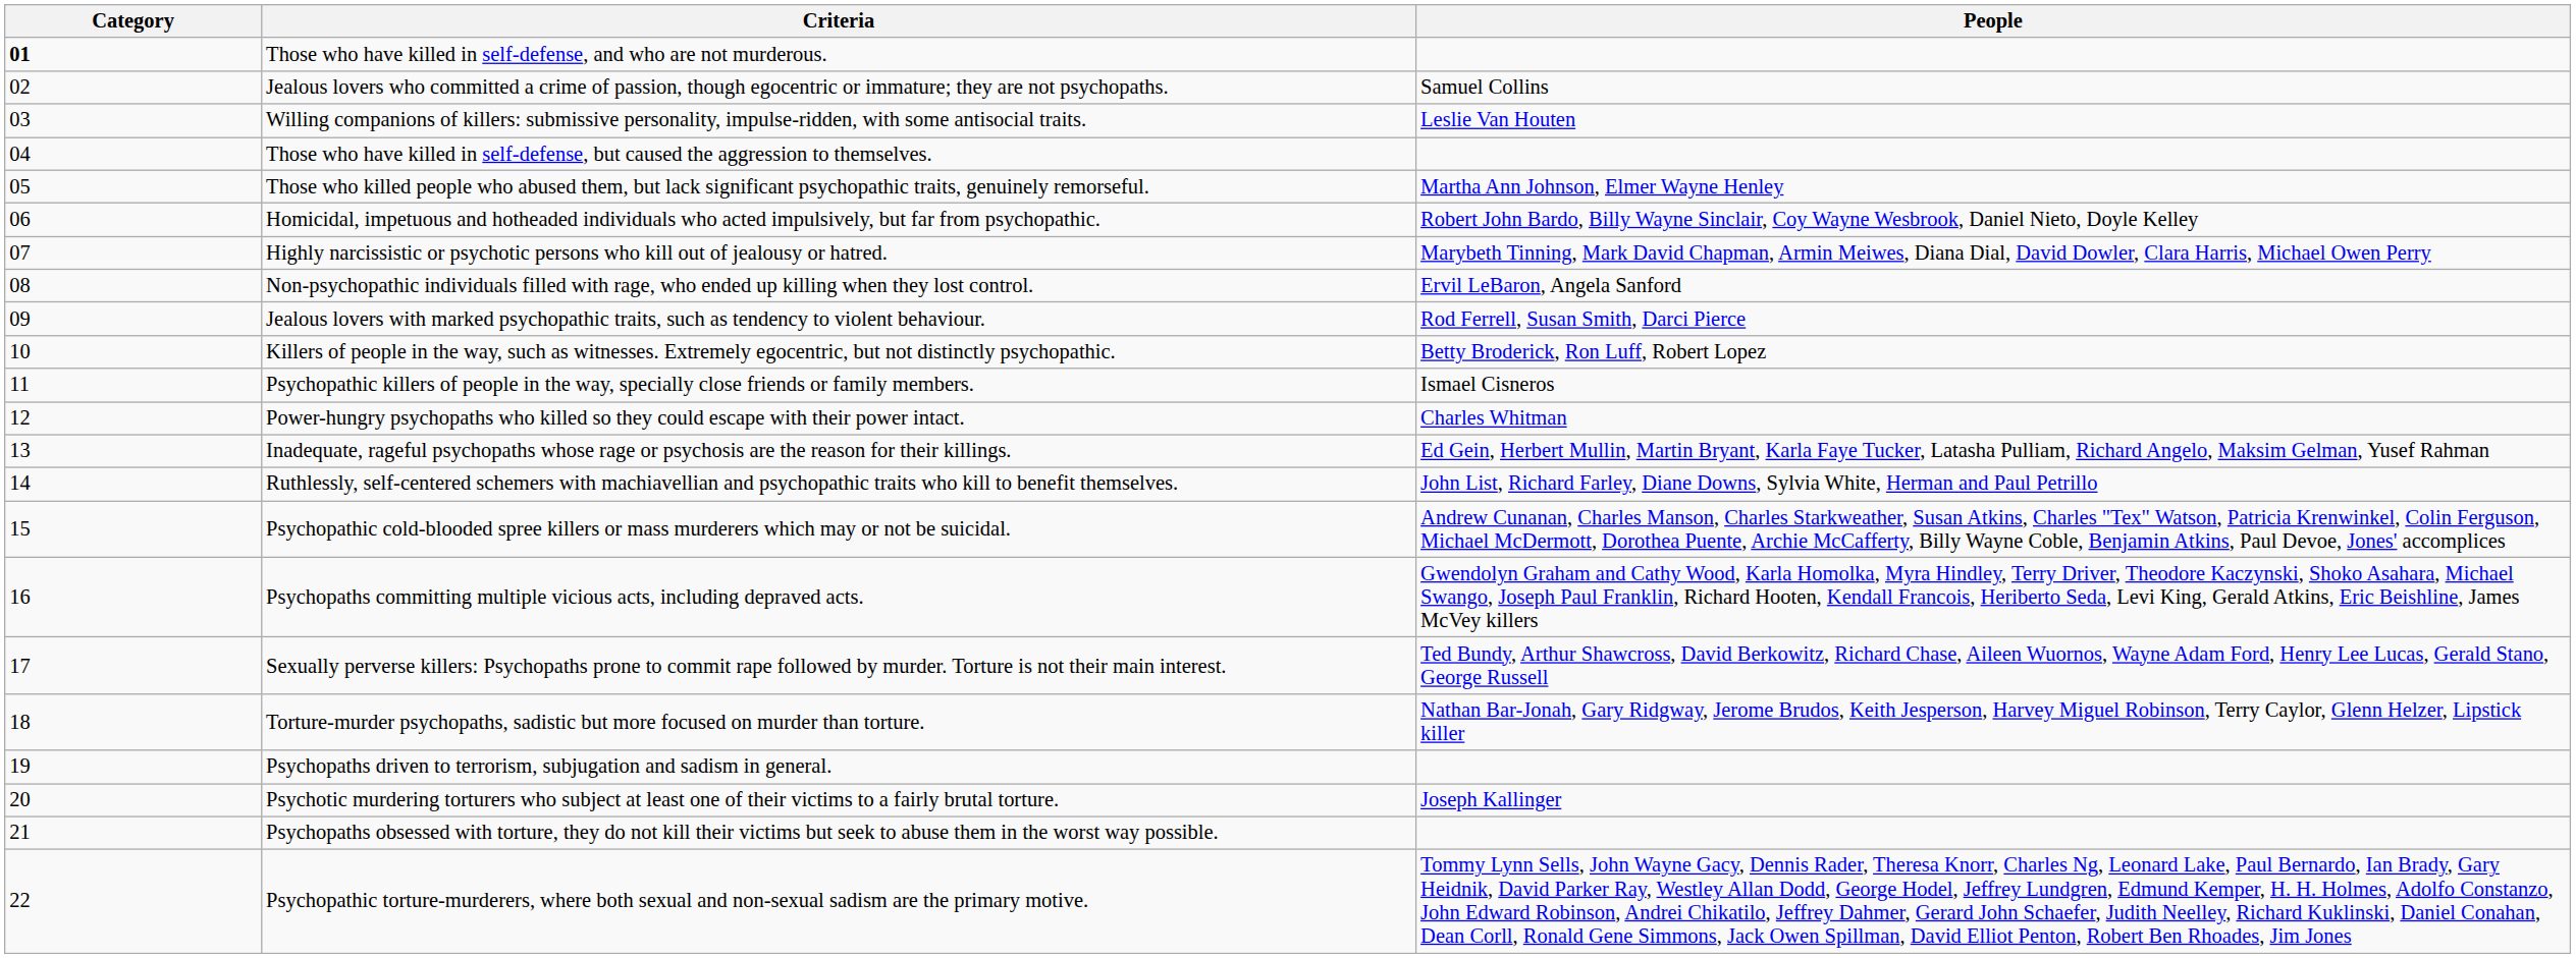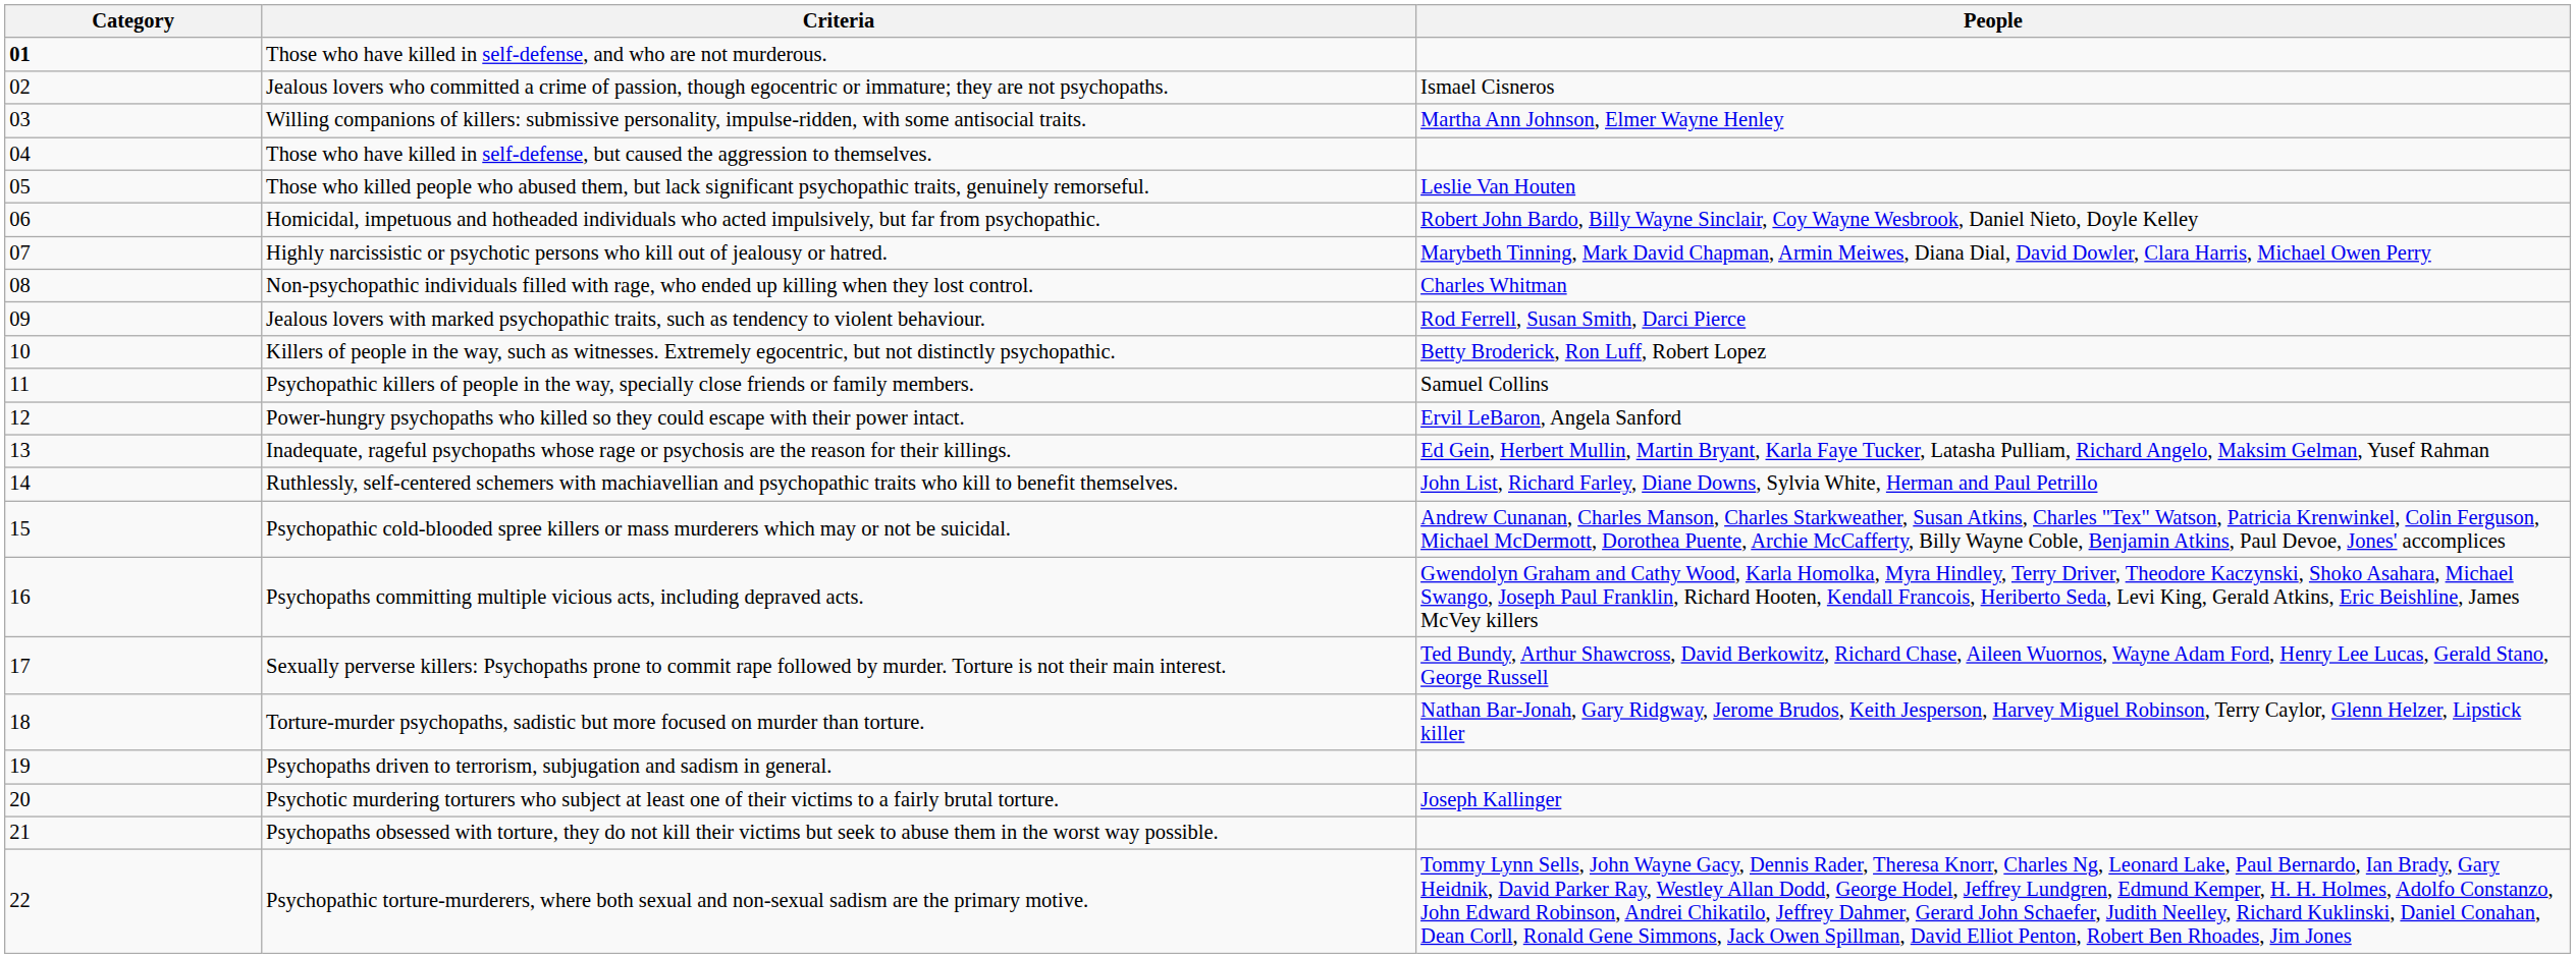row 3 | People: Samuel Collins -> Ismael Cisneros
row 4 | People: Leslie Van Houten -> Martha Ann Johnson, Elmer Wayne Henley
row 6 | People: Martha Ann Johnson, Elmer Wayne Henley -> Leslie Van Houten
row 9 | People: Ervil LeBaron, Angela Sanford -> Charles Whitman
row 12 | People: Ismael Cisneros -> Samuel Collins
row 13 | People: Charles Whitman -> Ervil LeBaron, Angela Sanford
